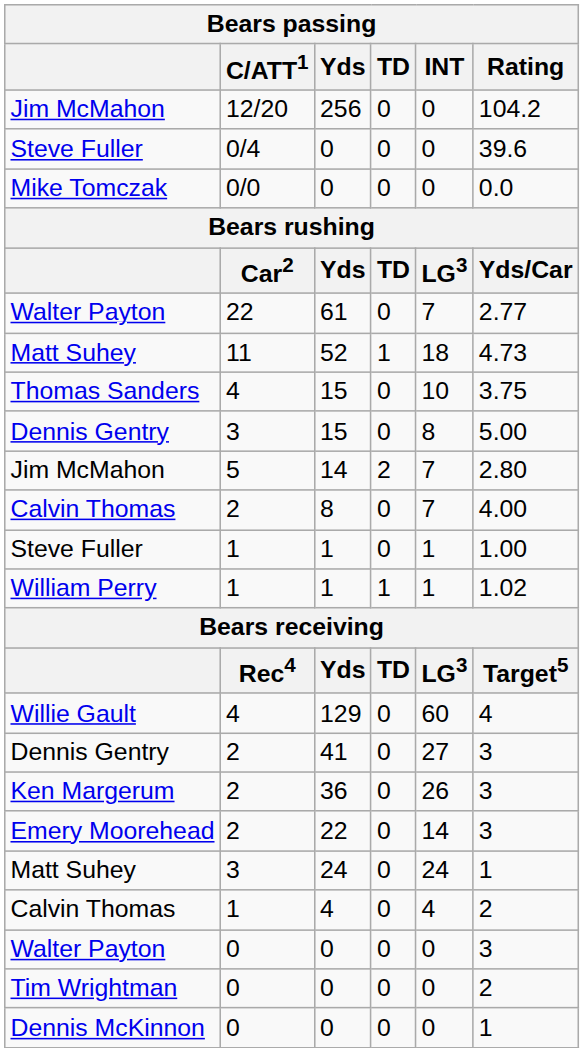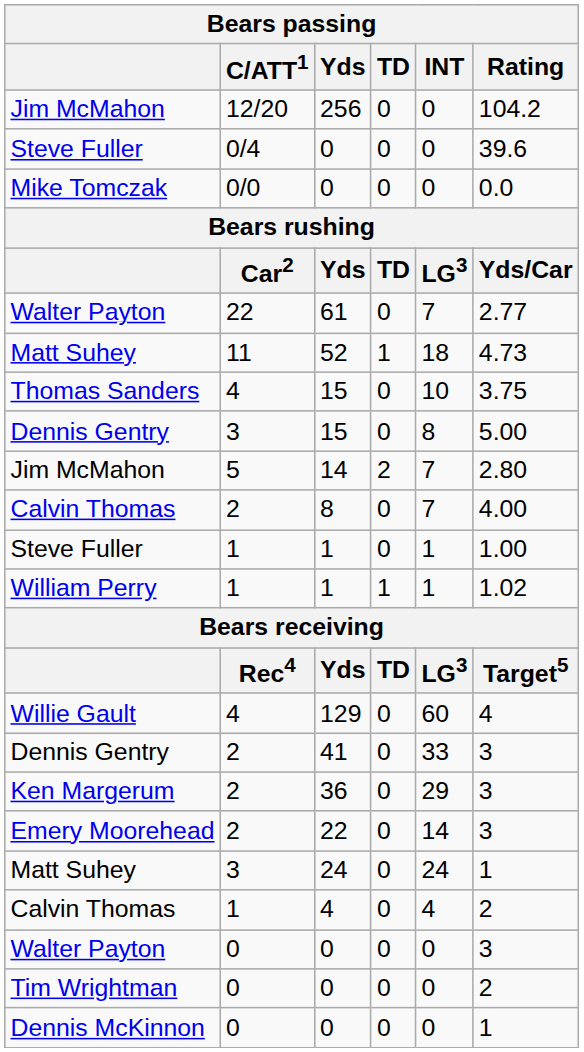Dennis Gentry / 41 | INT: 27 -> 33
Ken Margerum | INT: 26 -> 29
